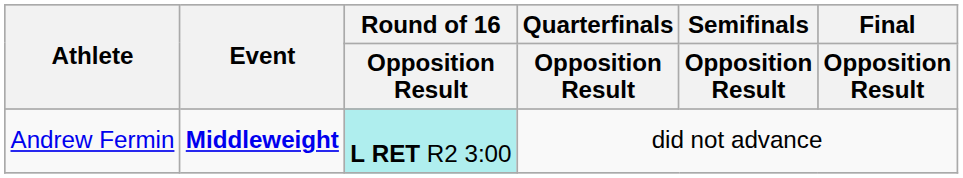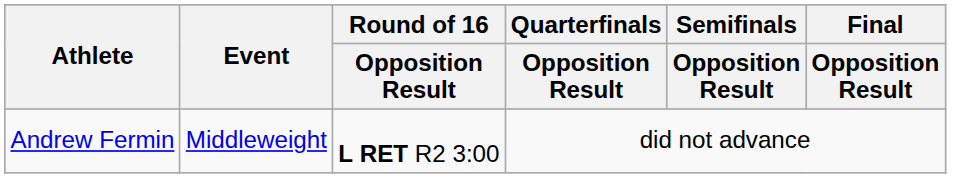Andrew Fermin | Event: bold -> normal
Andrew Fermin | Round of 16 / Opposition Result: paleturquoise background -> no background
